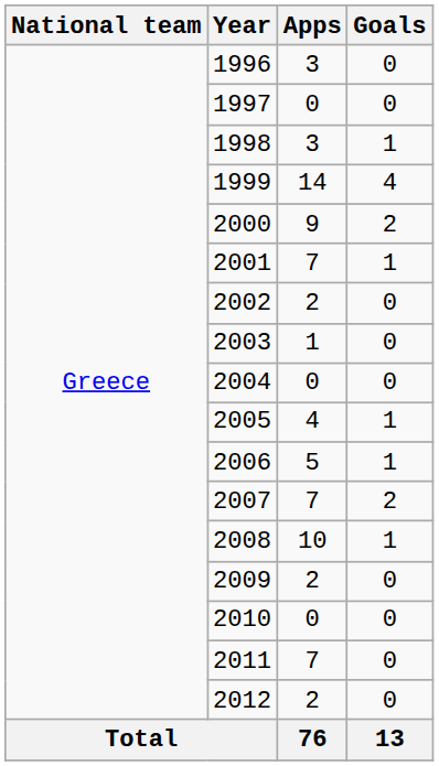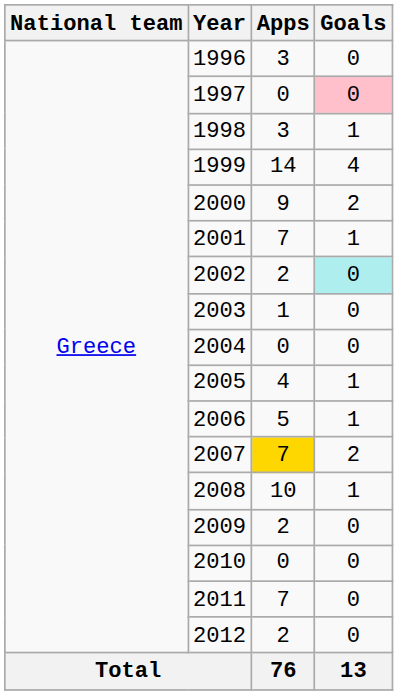1997 | Goals: no background -> pink background
2002 | Goals: no background -> paleturquoise background
2007 | Apps: no background -> gold background
